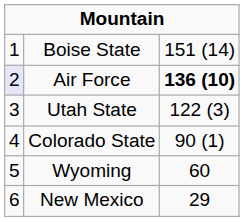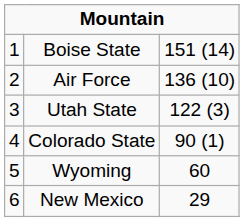Air Force | column 1: lavender background -> no background
Air Force | column 3: bold -> normal
